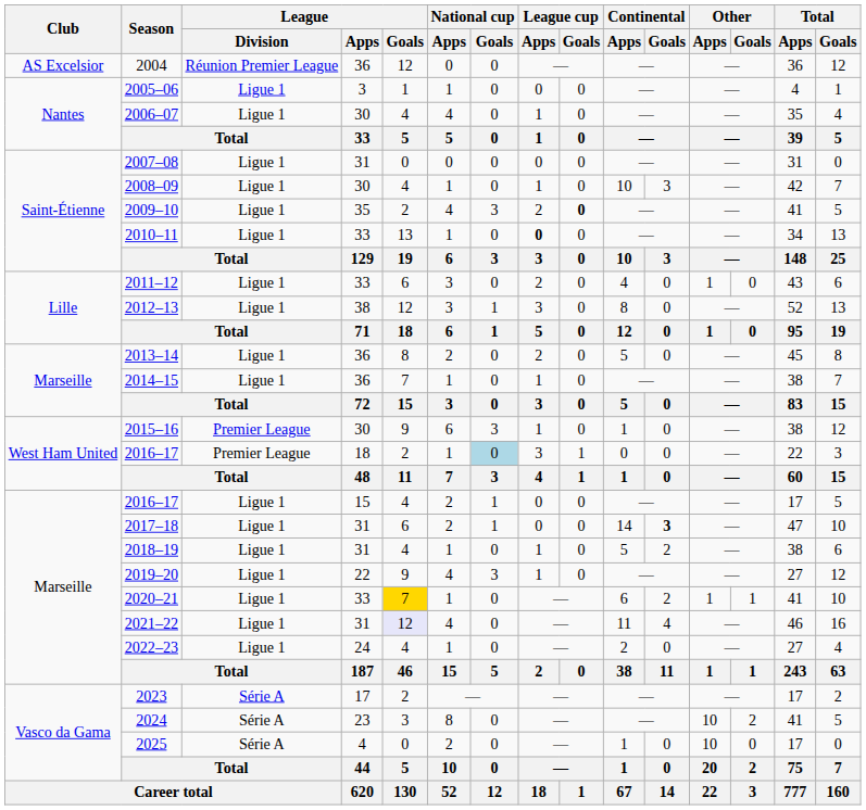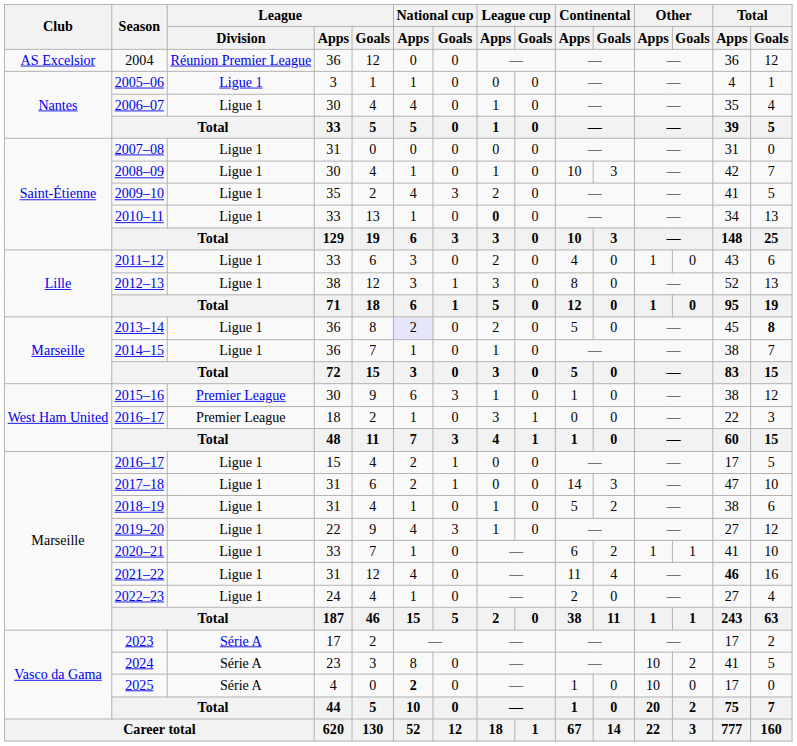2009–10 | League cup / Goals: bold -> normal
2013–14 | National cup / Apps: no background -> lavender background
2013–14 | Total / Goals: normal -> bold
2016–17 / 18 | National cup / Goals: lightblue background -> no background
2017–18 | Continental / Goals: bold -> normal
2020–21 | League / Goals: gold background -> no background
2021–22 | League / Goals: lavender background -> no background
2021–22 | Total / Apps: normal -> bold
2025 | National cup / Apps: normal -> bold
